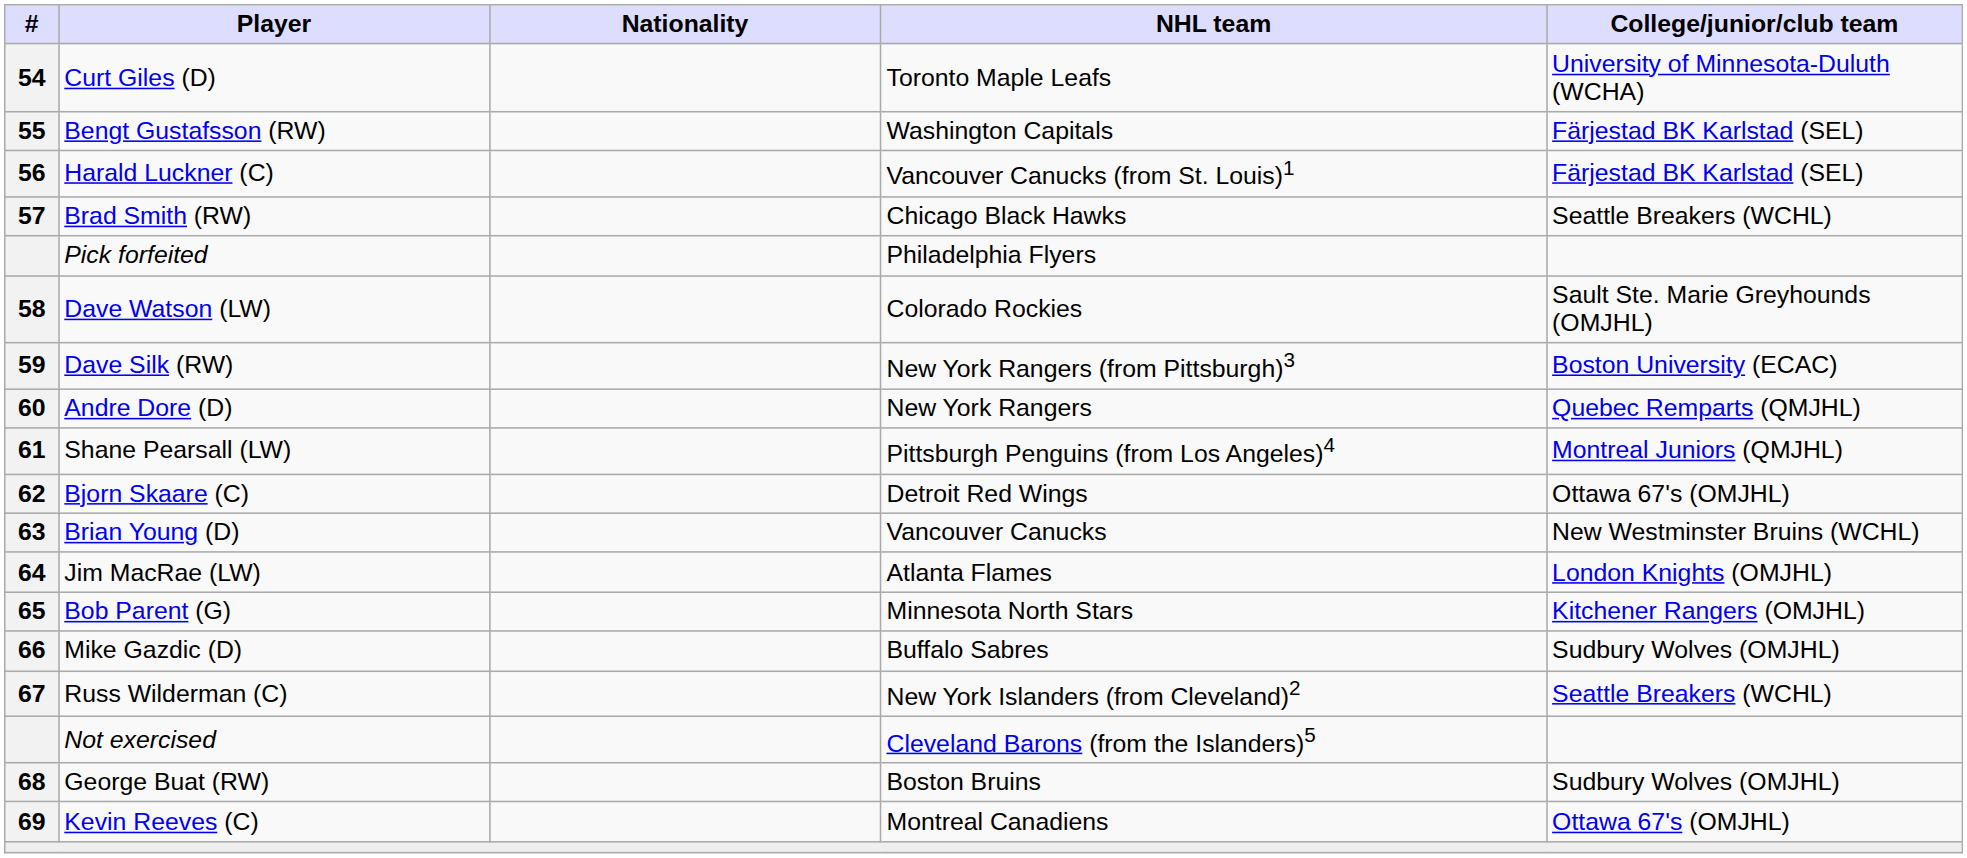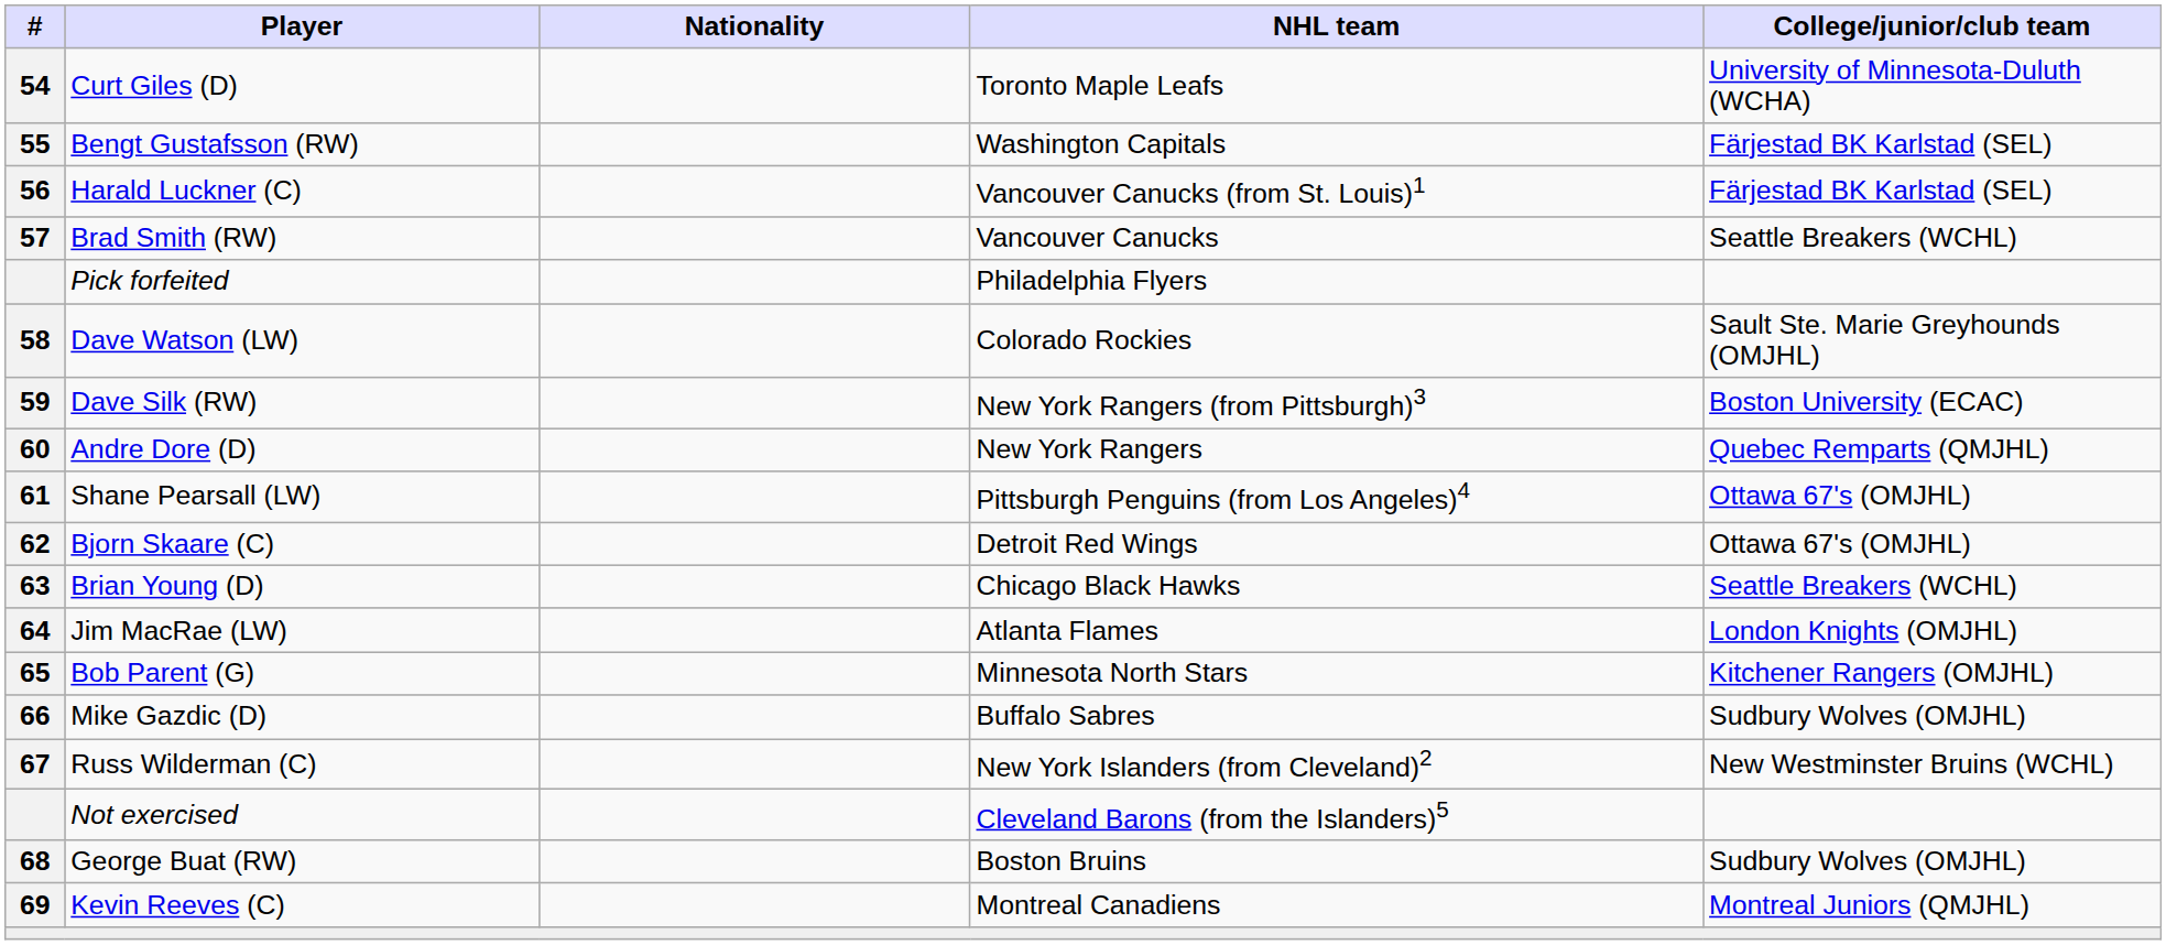Brad Smith (RW) | NHL team: Chicago Black Hawks -> Vancouver Canucks
Shane Pearsall (LW) | College/junior/club team: Montreal Juniors (QMJHL) -> Ottawa 67's (OMJHL)
Brian Young (D) | NHL team: Vancouver Canucks -> Chicago Black Hawks
Brian Young (D) | College/junior/club team: New Westminster Bruins (WCHL) -> Seattle Breakers (WCHL)
Russ Wilderman (C) | College/junior/club team: Seattle Breakers (WCHL) -> New Westminster Bruins (WCHL)
Kevin Reeves (C) | College/junior/club team: Ottawa 67's (OMJHL) -> Montreal Juniors (QMJHL)
